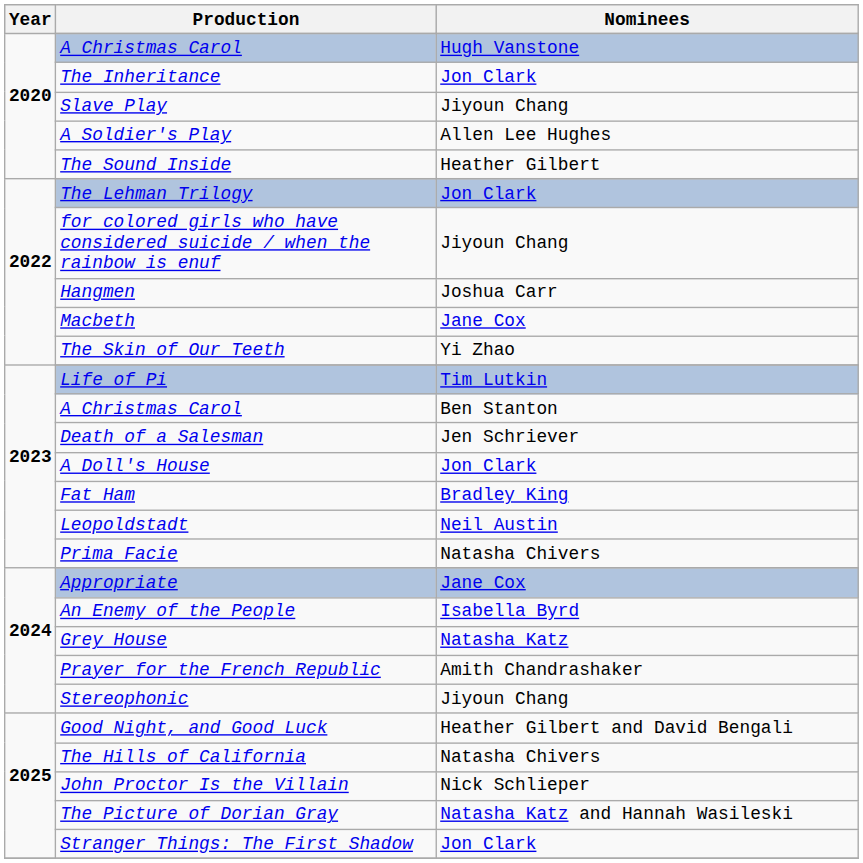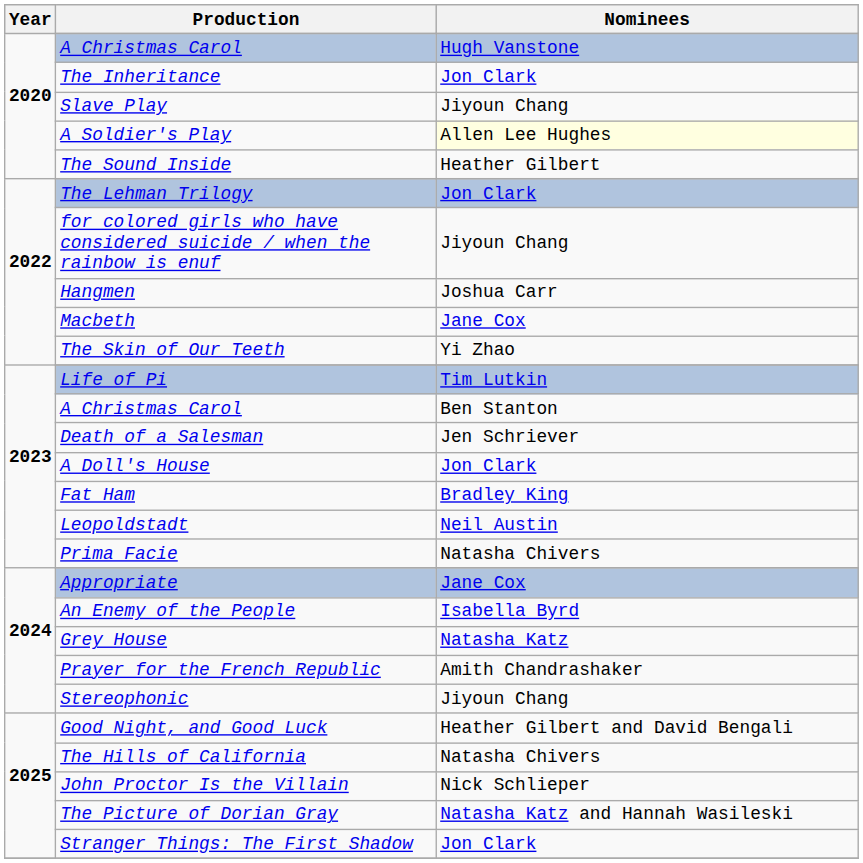A Soldier's Play | Nominees: no background -> lightyellow background
